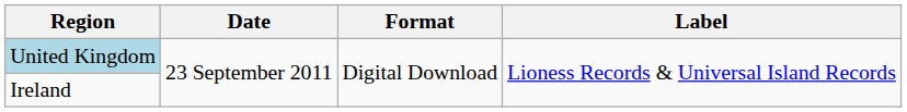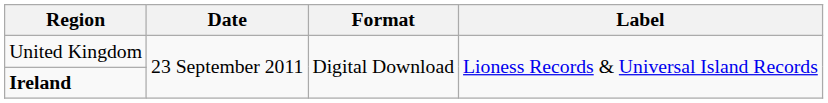United Kingdom | Region: lightblue background -> no background
Ireland | Region: normal -> bold
